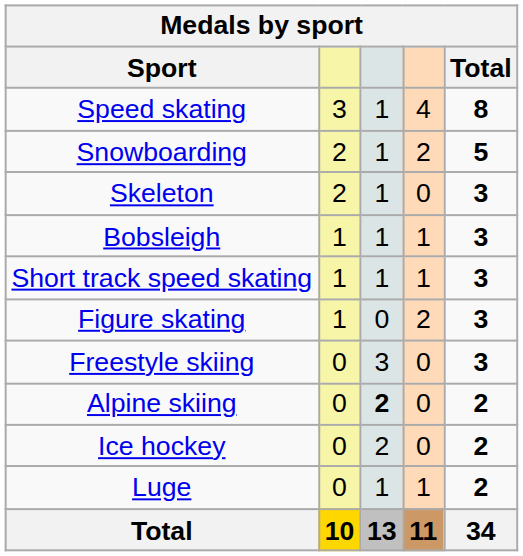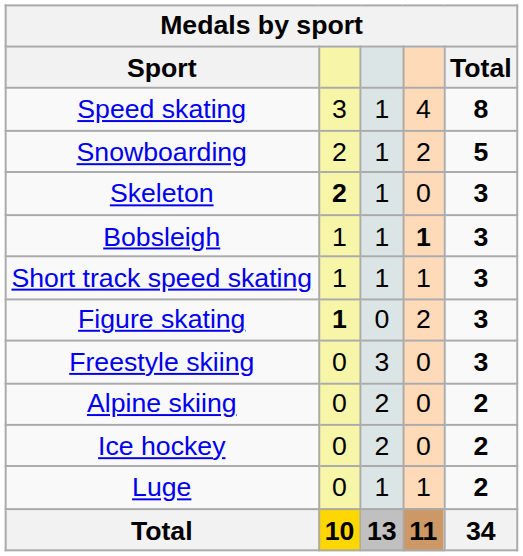Skeleton | column 2: normal -> bold
Bobsleigh | column 4: normal -> bold
Figure skating | column 2: normal -> bold
Alpine skiing | column 3: bold -> normal
